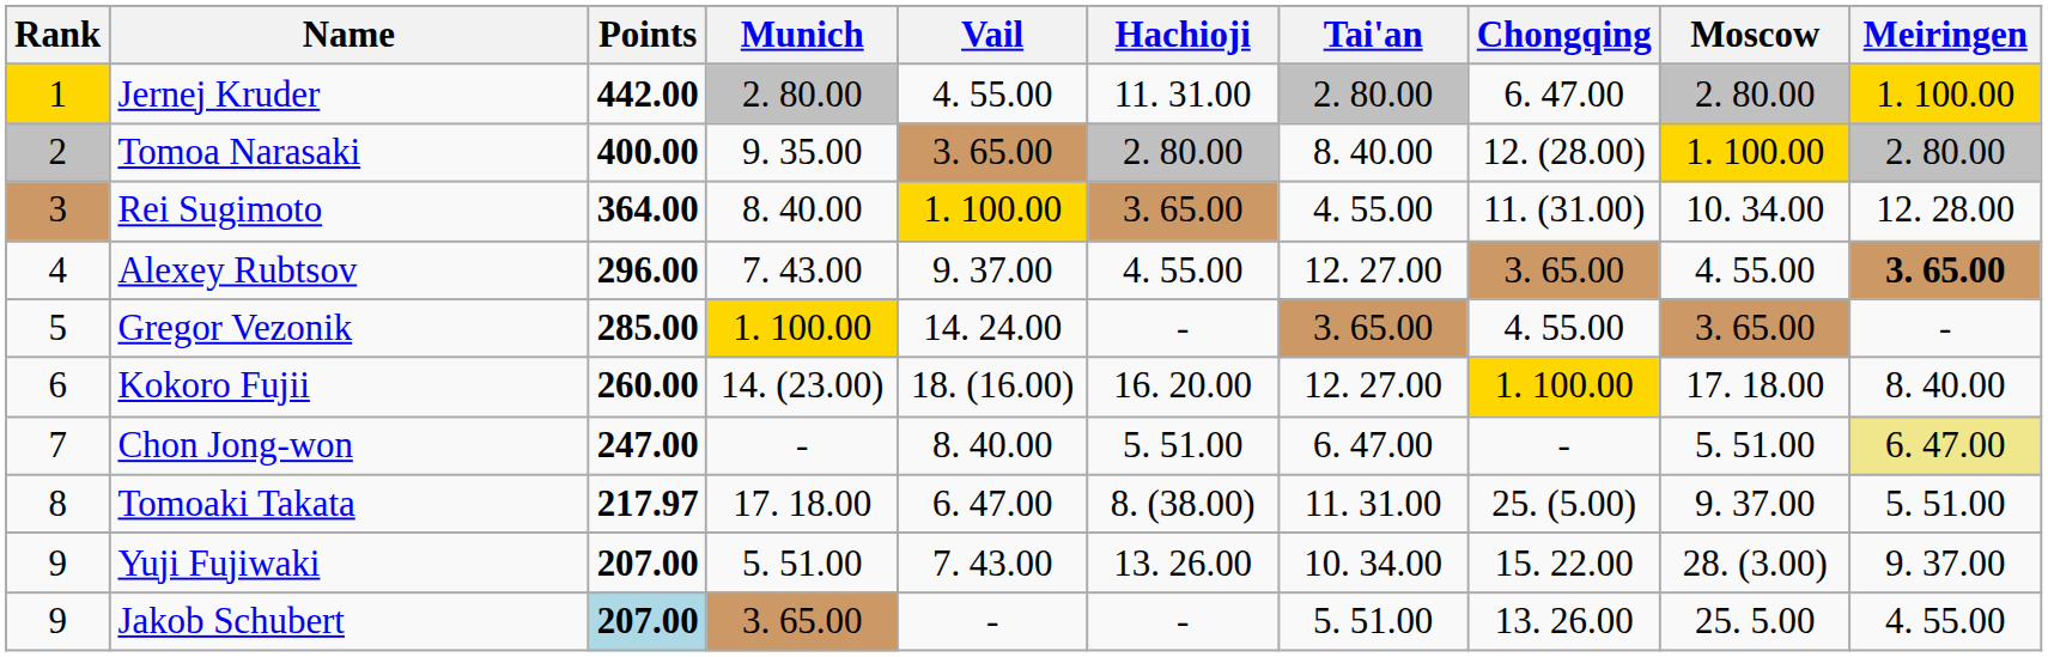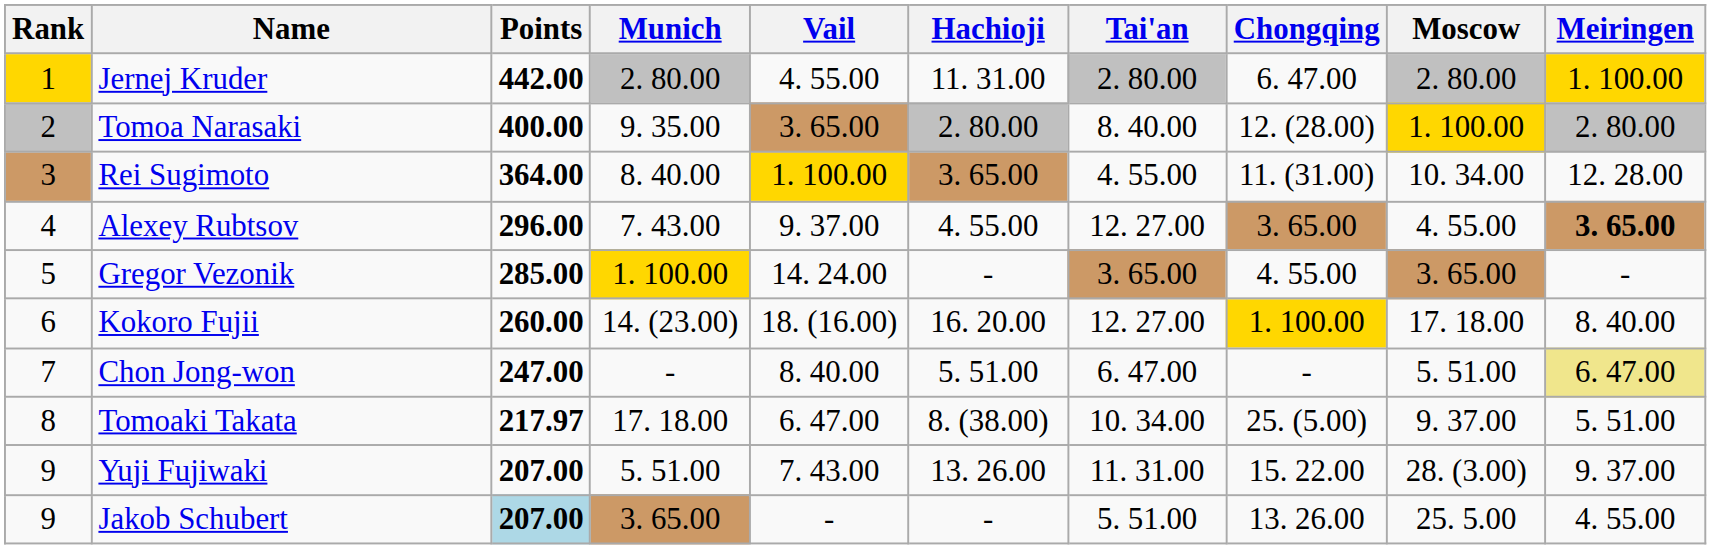Tomoaki Takata | Tai'an: 11. 31.00 -> 10. 34.00
Yuji Fujiwaki | Tai'an: 10. 34.00 -> 11. 31.00
